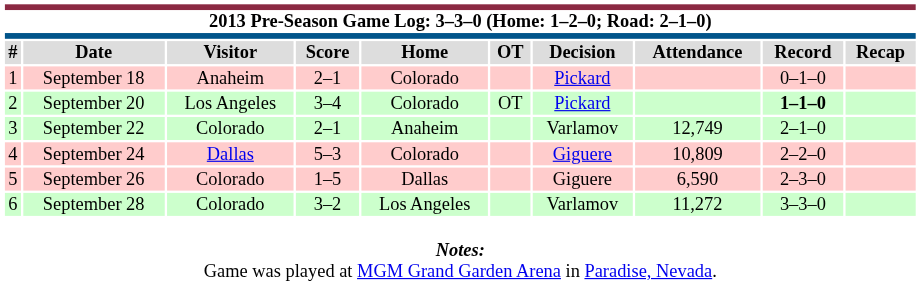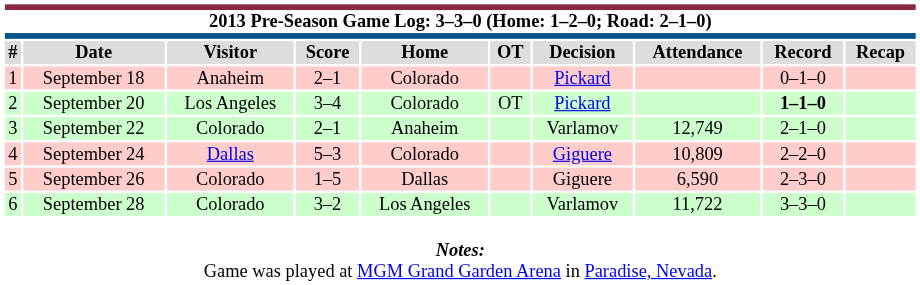September 28 | Attendance: 11,272 -> 11,722
